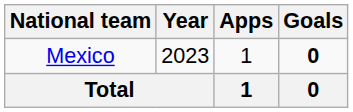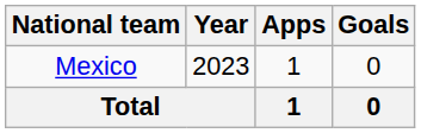Mexico | Goals: bold -> normal
